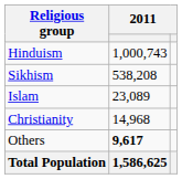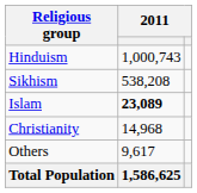Islam | column 2: normal -> bold
Others | column 2: bold -> normal
